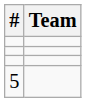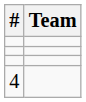row 5 | #: 5 -> 4
